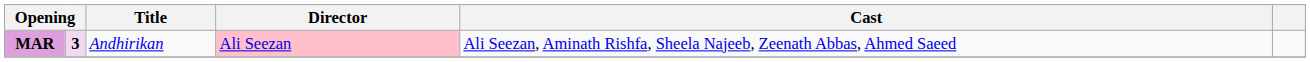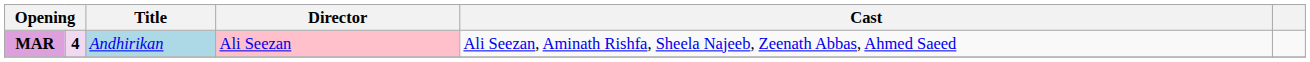MAR | column 2: 3 -> 4
MAR | Title: no background -> lightblue background
